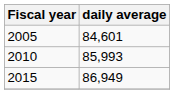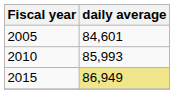2015 | daily average: no background -> khaki background
